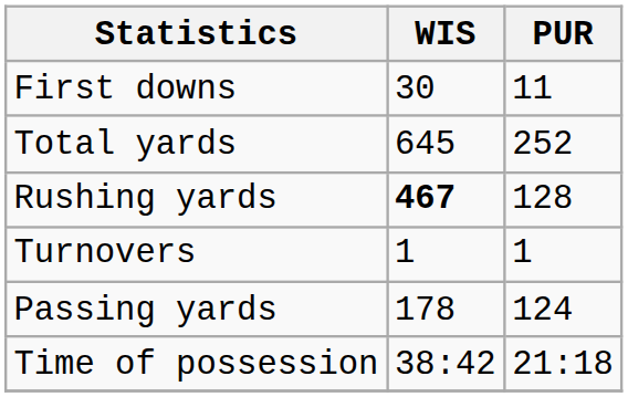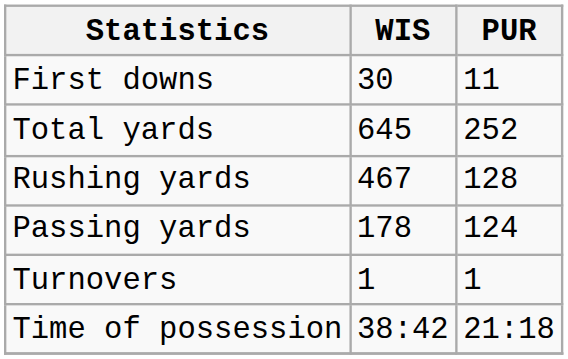Rushing yards | WIS: bold -> normal
rows swapped: Passing yards <-> Turnovers
